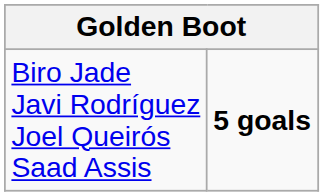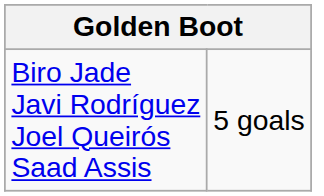Biro Jade Javi Rodríguez Joel Queirós Saad Assis | column 2: bold -> normal
